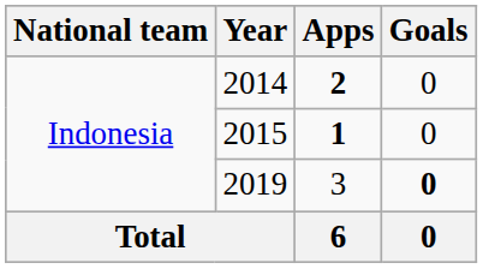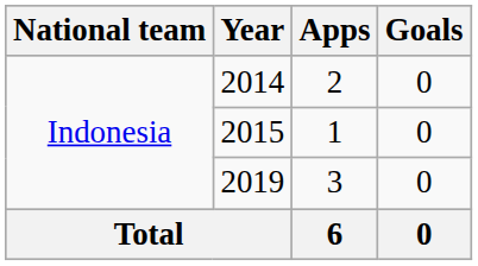2014 | Apps: bold -> normal
2015 | Apps: bold -> normal
2019 | Goals: bold -> normal
